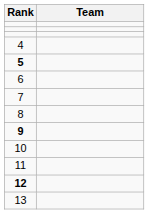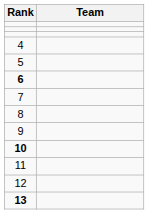row 6 | Rank: bold -> normal
row 7 | Rank: normal -> bold
row 10 | Rank: bold -> normal
row 11 | Rank: normal -> bold
row 13 | Rank: bold -> normal
row 14 | Rank: normal -> bold
